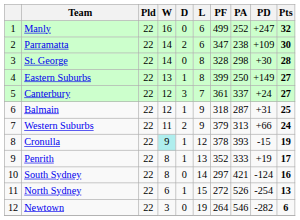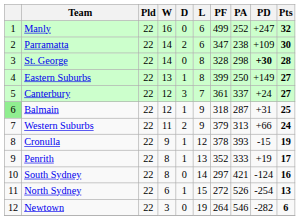St. George | PD: normal -> bold
Balmain | column 1: no background -> lightgreen background
Cronulla | W: paleturquoise background -> no background
